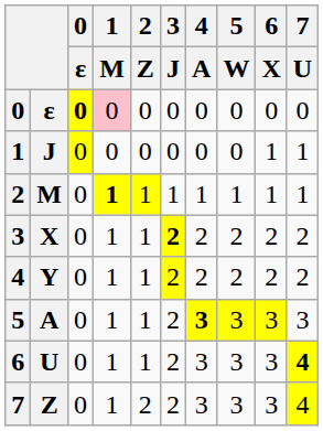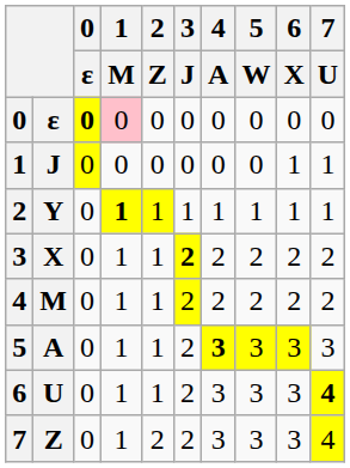row 5 | column 2: M -> Y
row 7 | column 2: Y -> M
